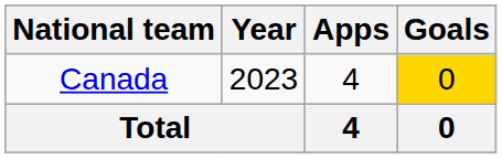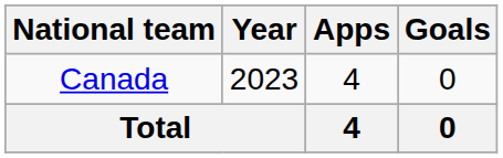Canada | Goals: gold background -> no background
